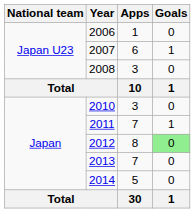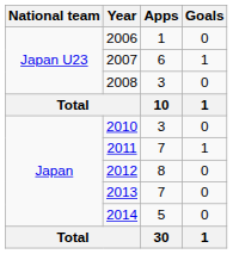2012 | Goals: lightgreen background -> no background
